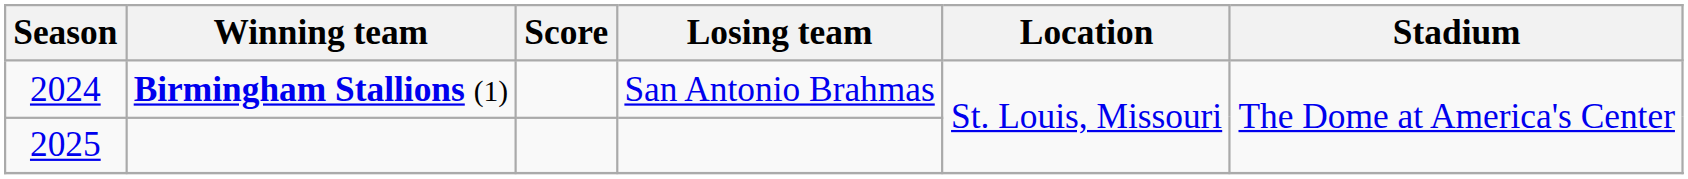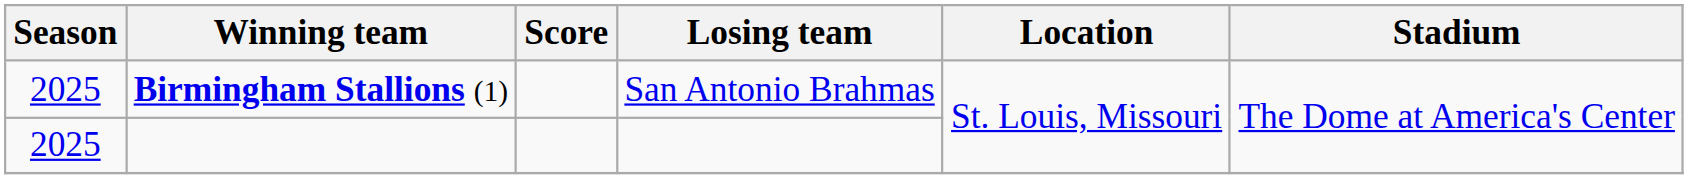Birmingham Stallions (1) | Season: 2024 -> 2025
